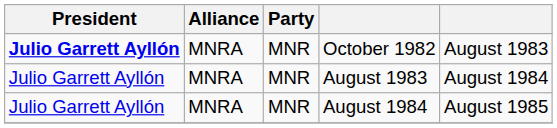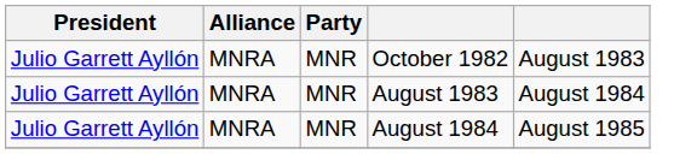October 1982 | President: bold -> normal
